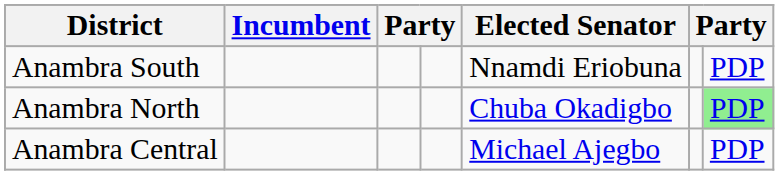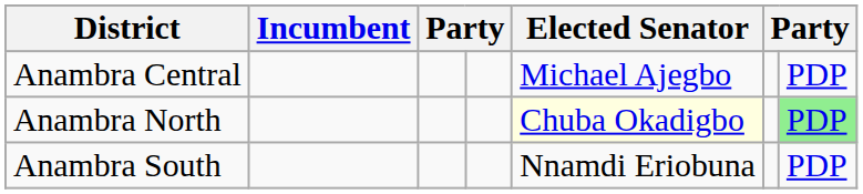rows swapped: Anambra South <-> Anambra Central
Anambra North | Elected Senator: no background -> lightyellow background
